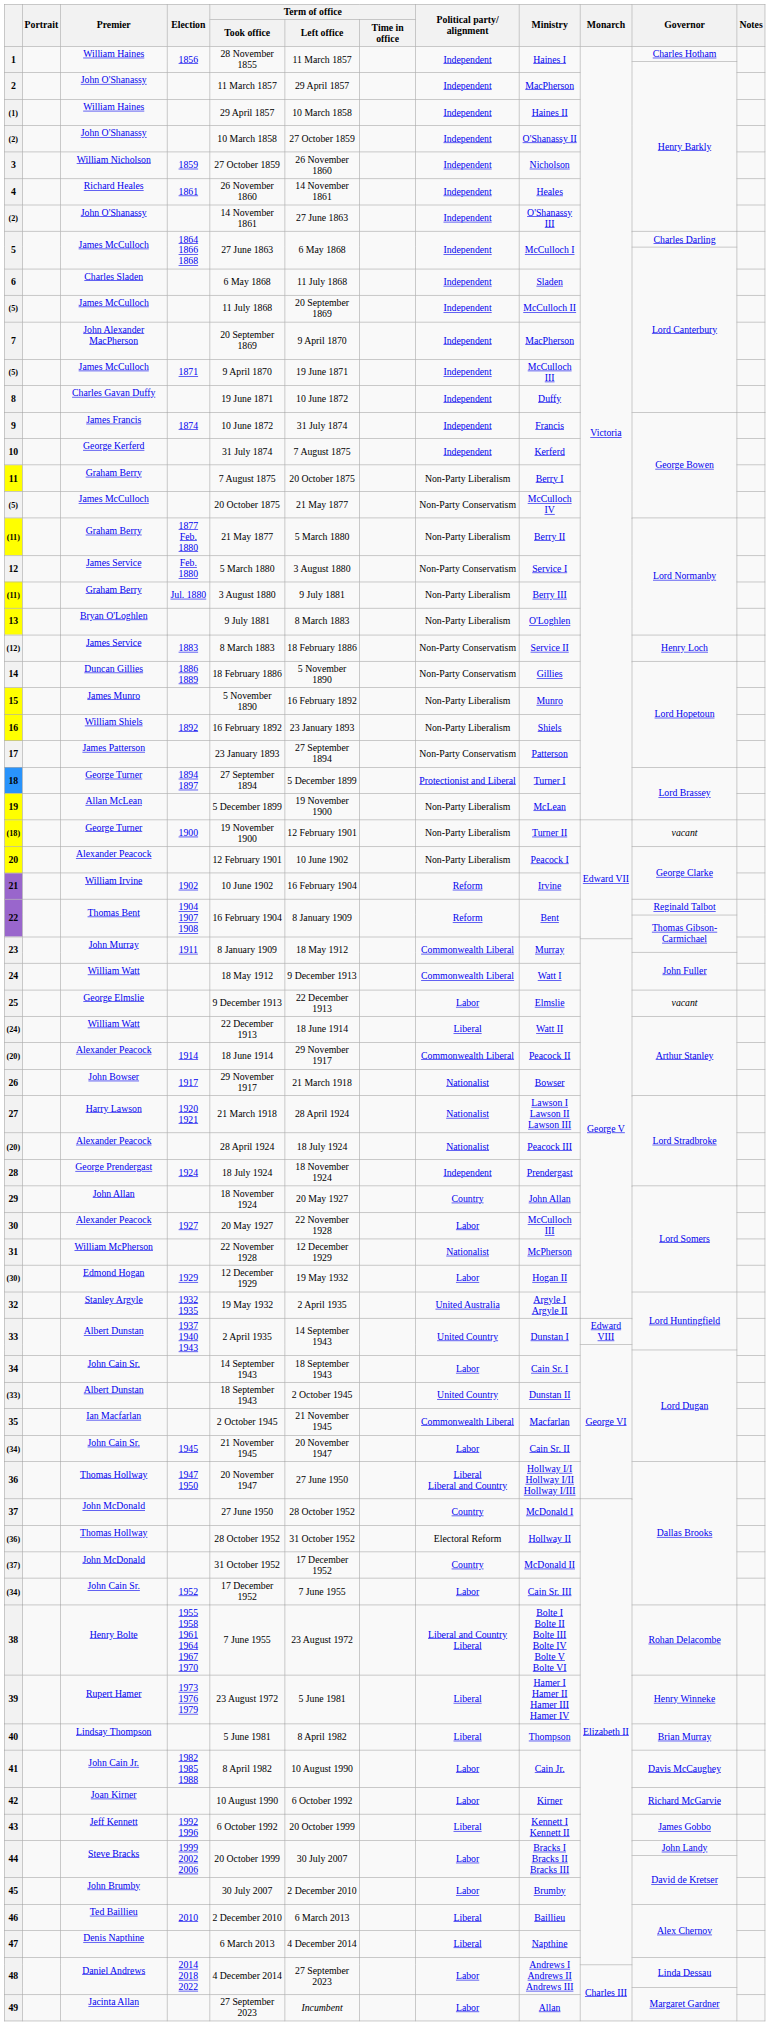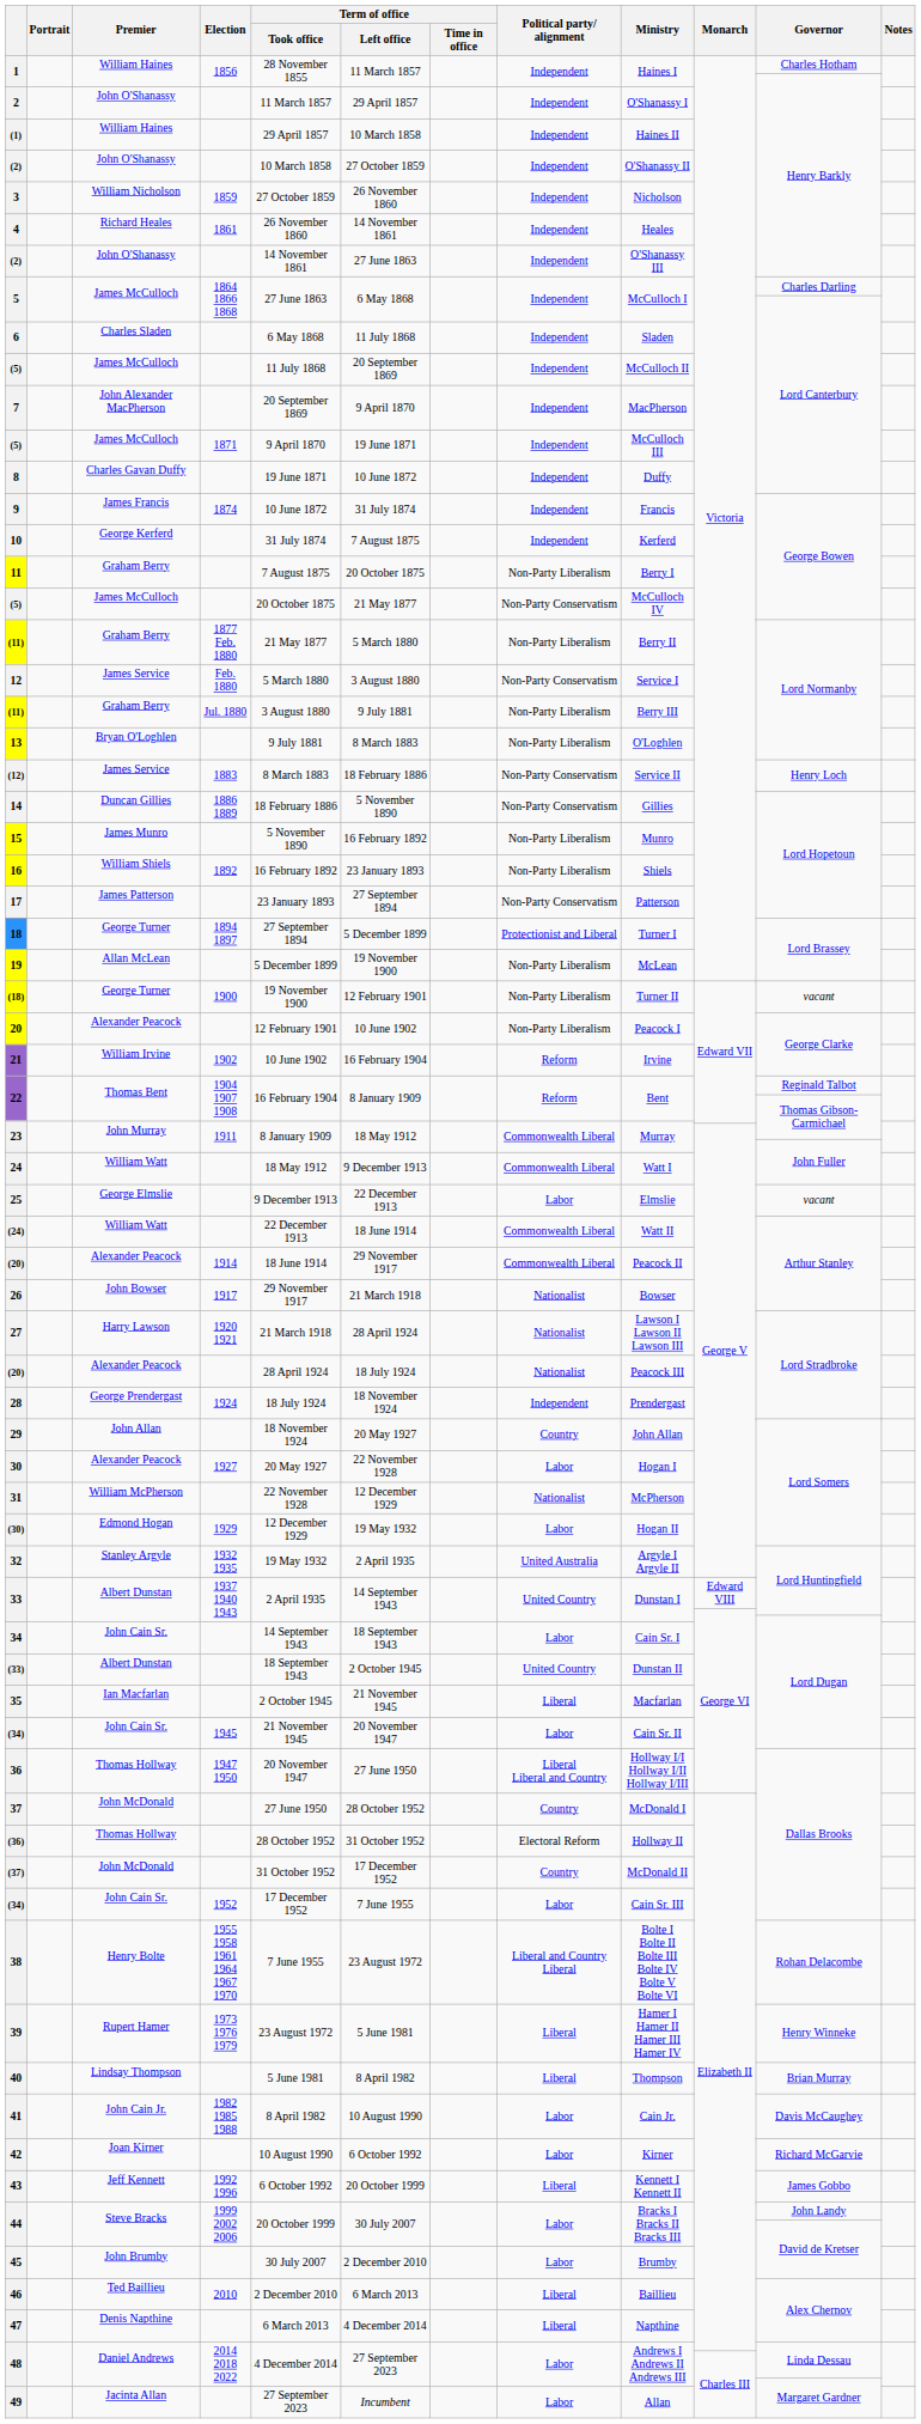2 | Ministry: MacPherson -> O'Shanassy I
(24) | Political party/ alignment: Liberal -> Commonwealth Liberal
30 | Ministry: McCulloch III -> Hogan I
35 | Political party/ alignment: Commonwealth Liberal -> Liberal
